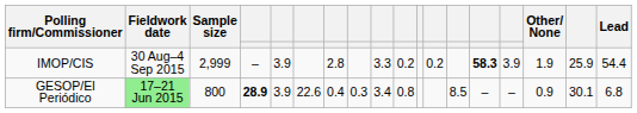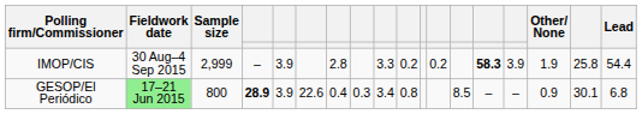IMOP/CIS | column 17: 25.9 -> 25.8
